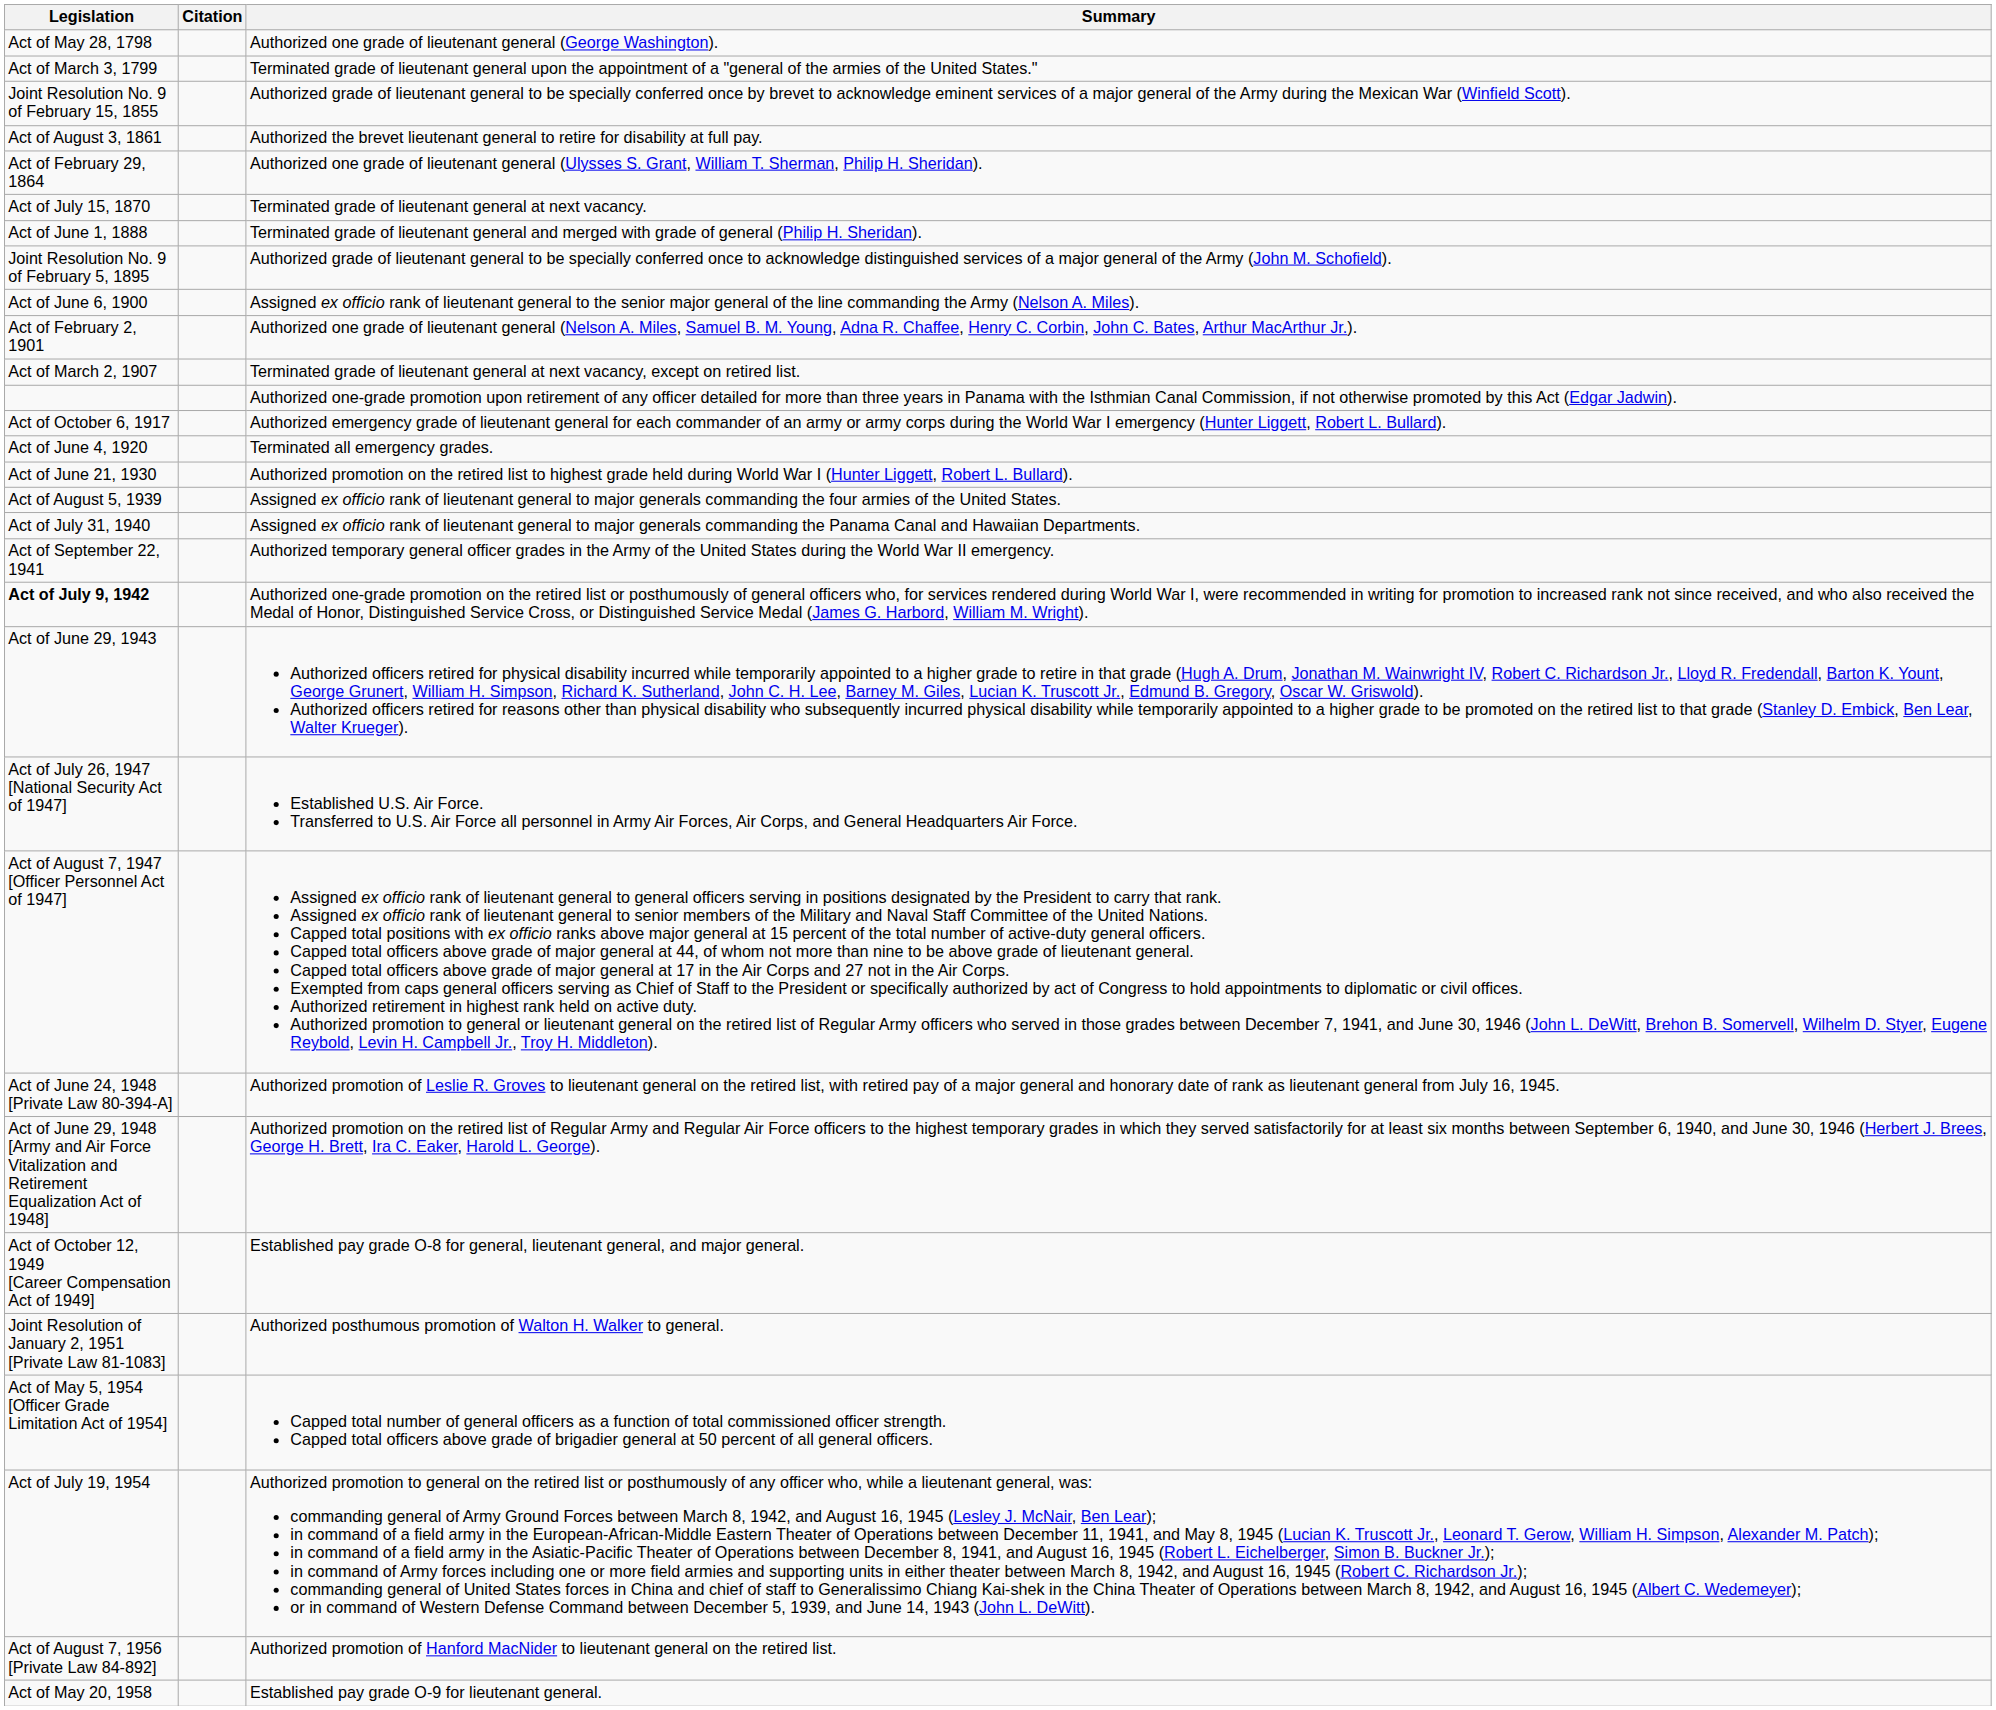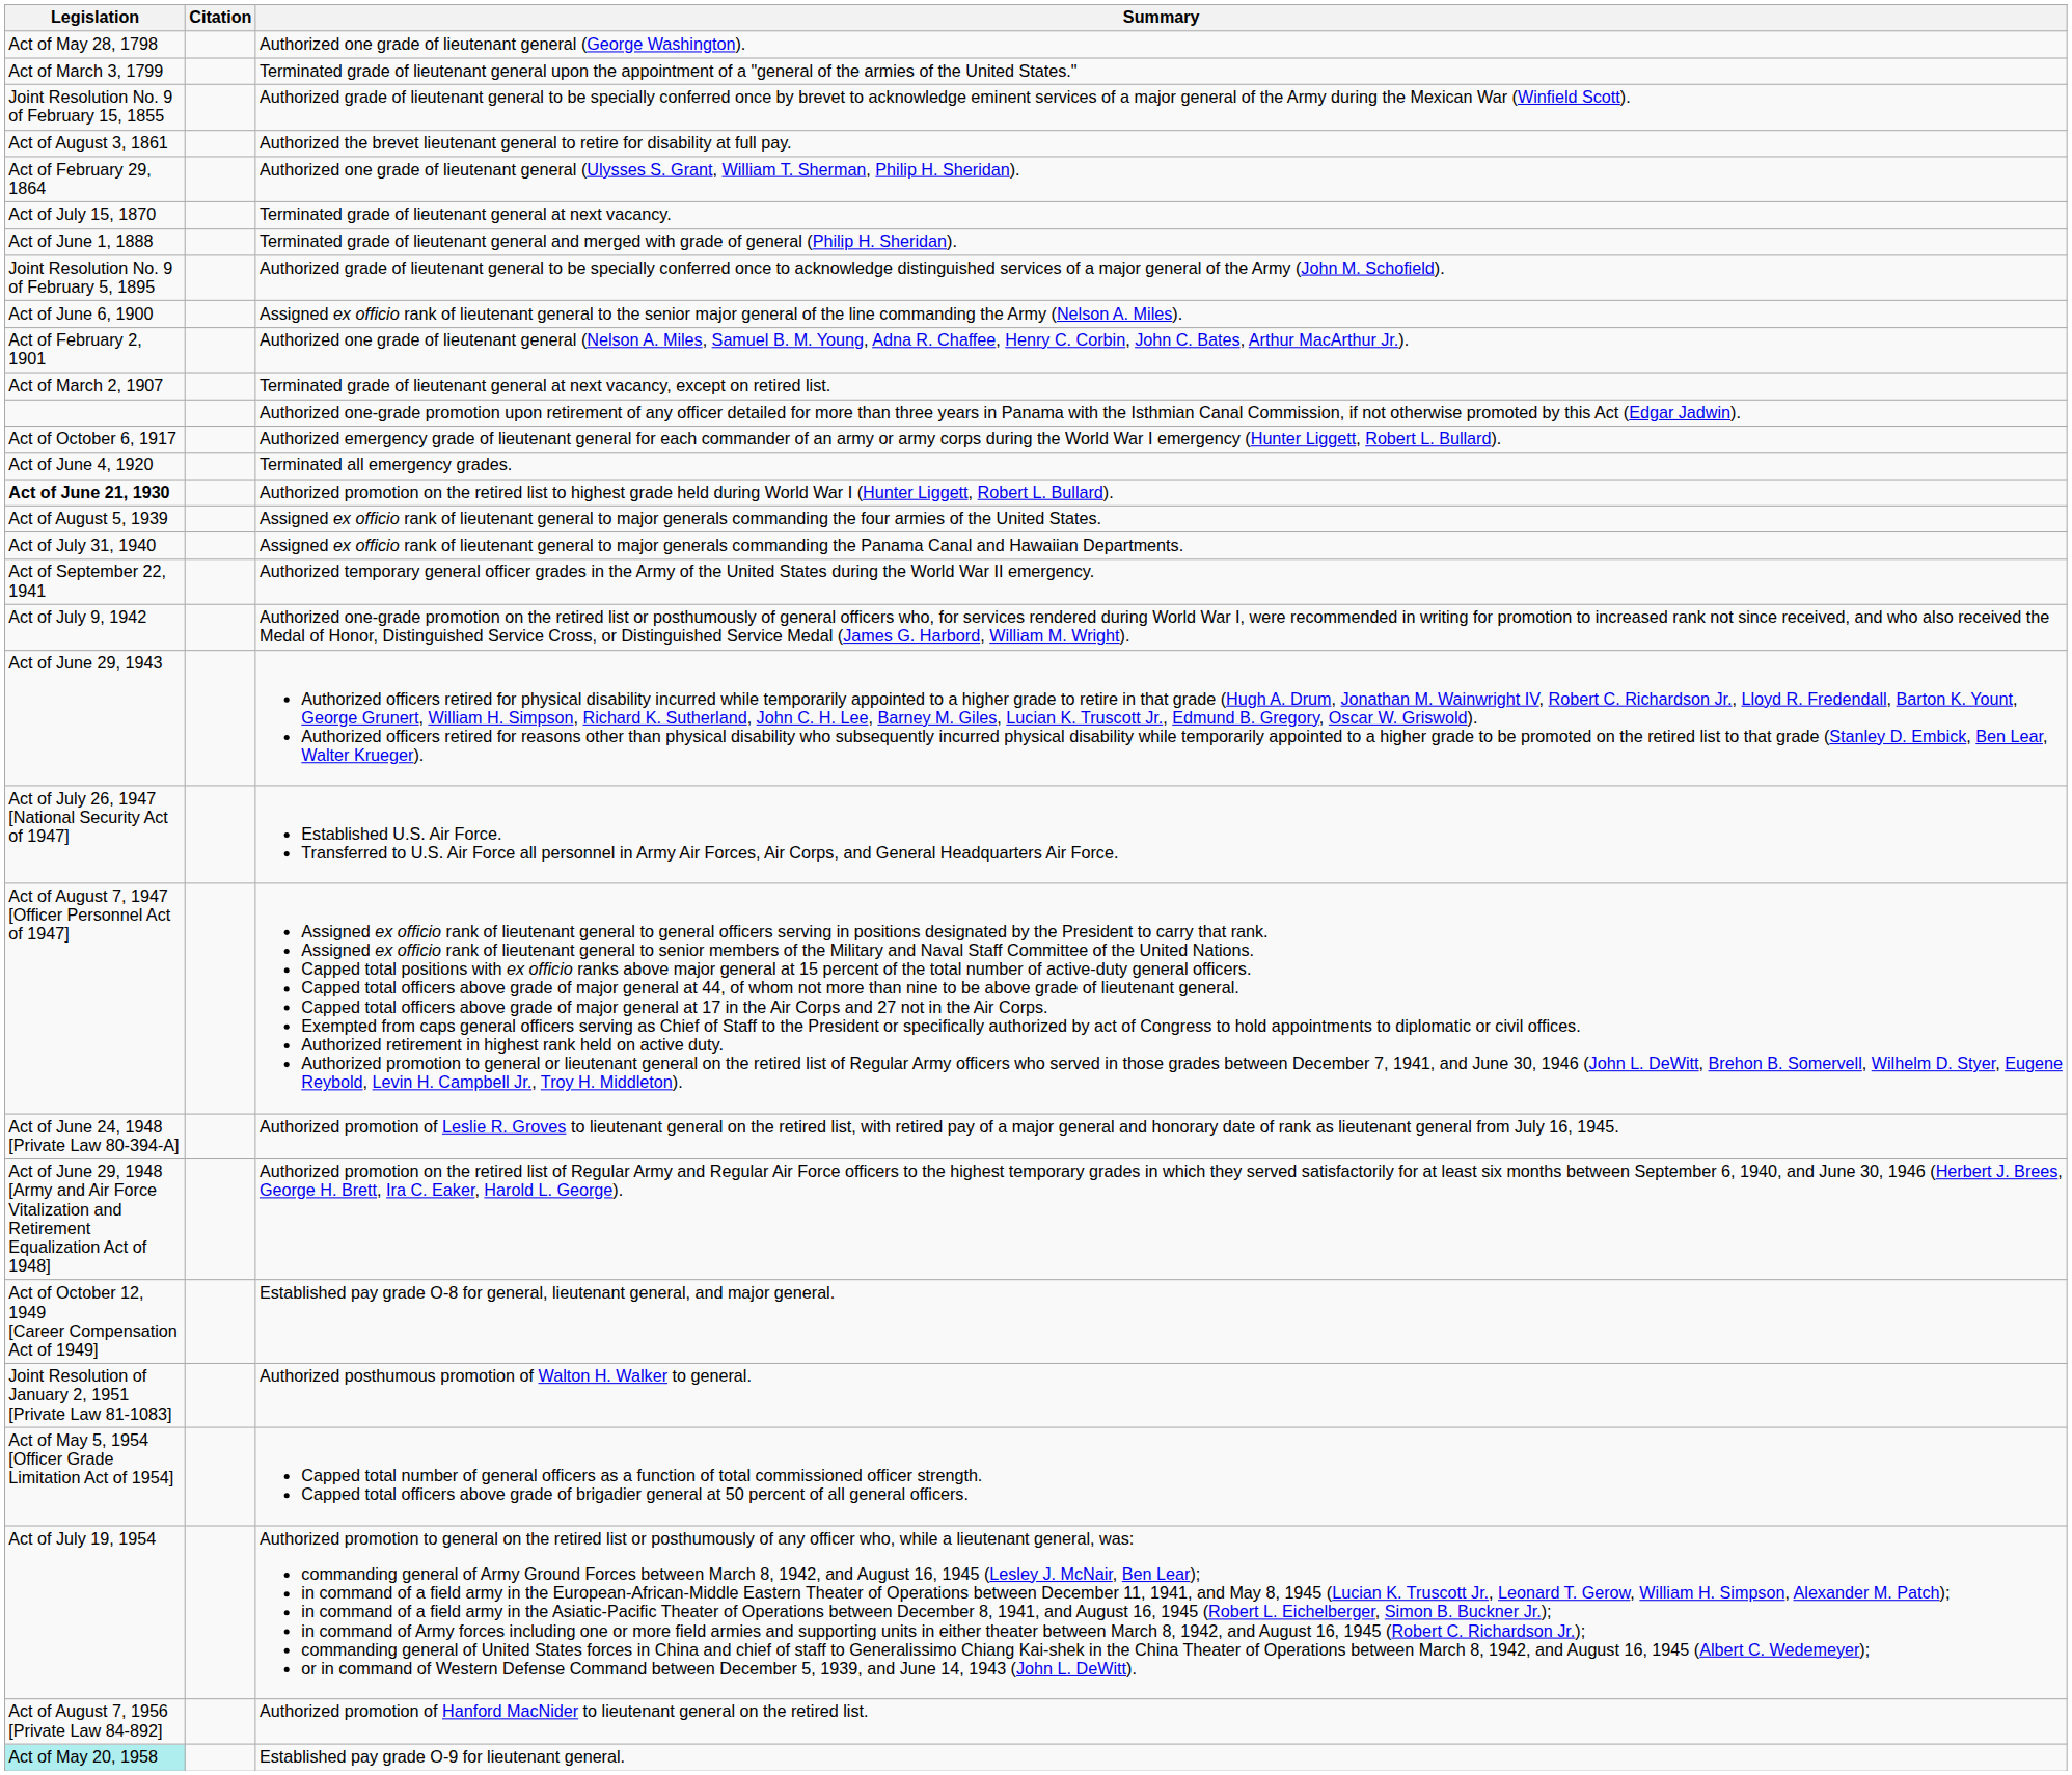Act of June 21, 1930 | Legislation: normal -> bold
Act of July 9, 1942 | Legislation: bold -> normal
Act of May 20, 1958 | Legislation: no background -> paleturquoise background
